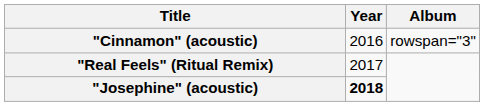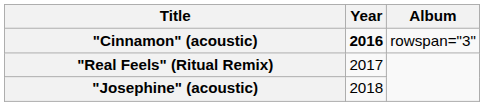"Cinnamon" (acoustic) | Year: normal -> bold
"Josephine" (acoustic) | Year: bold -> normal
